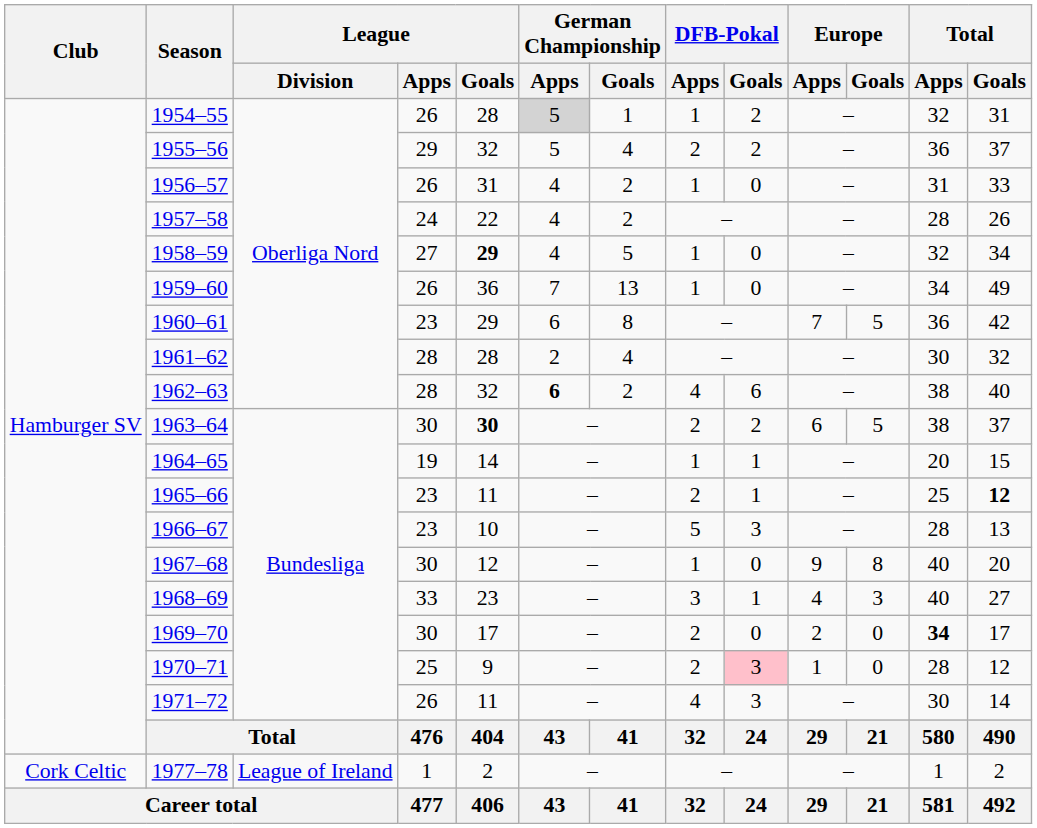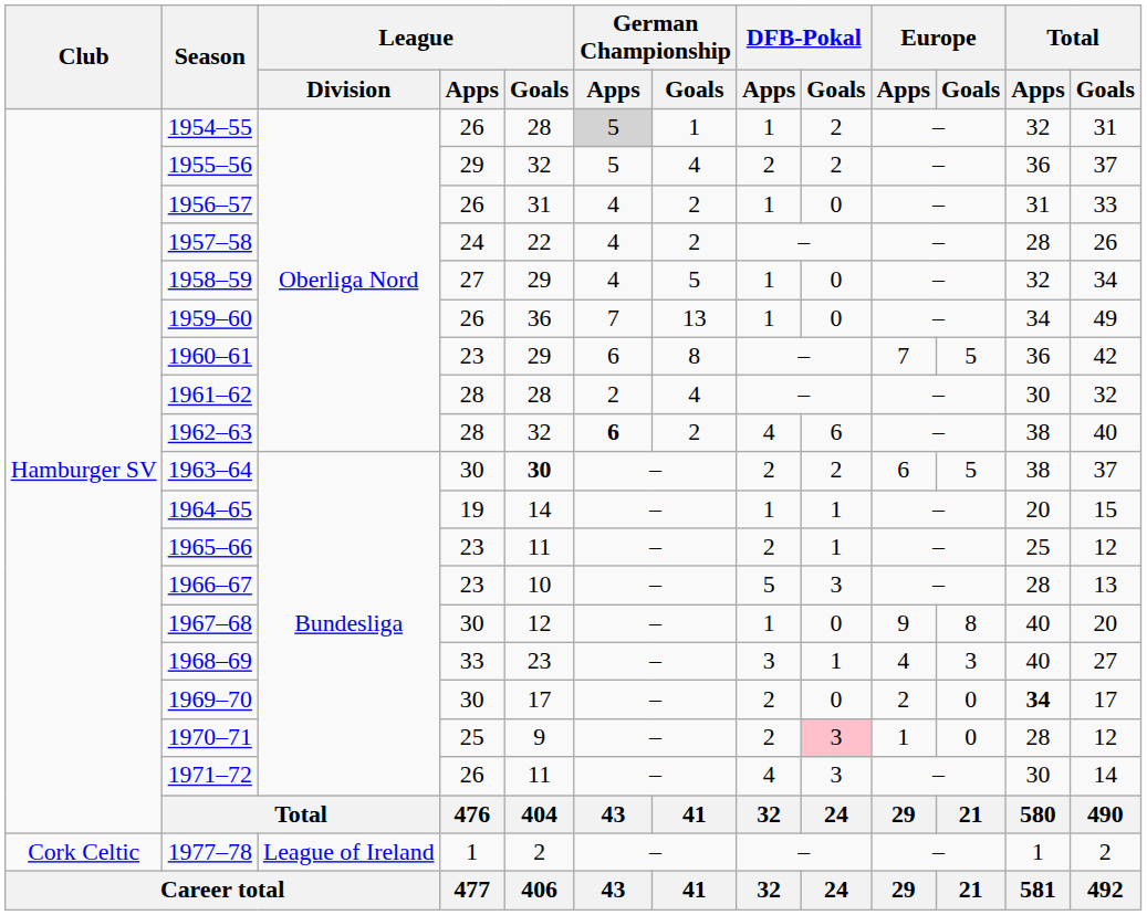1958–59 | League / Goals: bold -> normal
1965–66 | Total / Goals: bold -> normal
